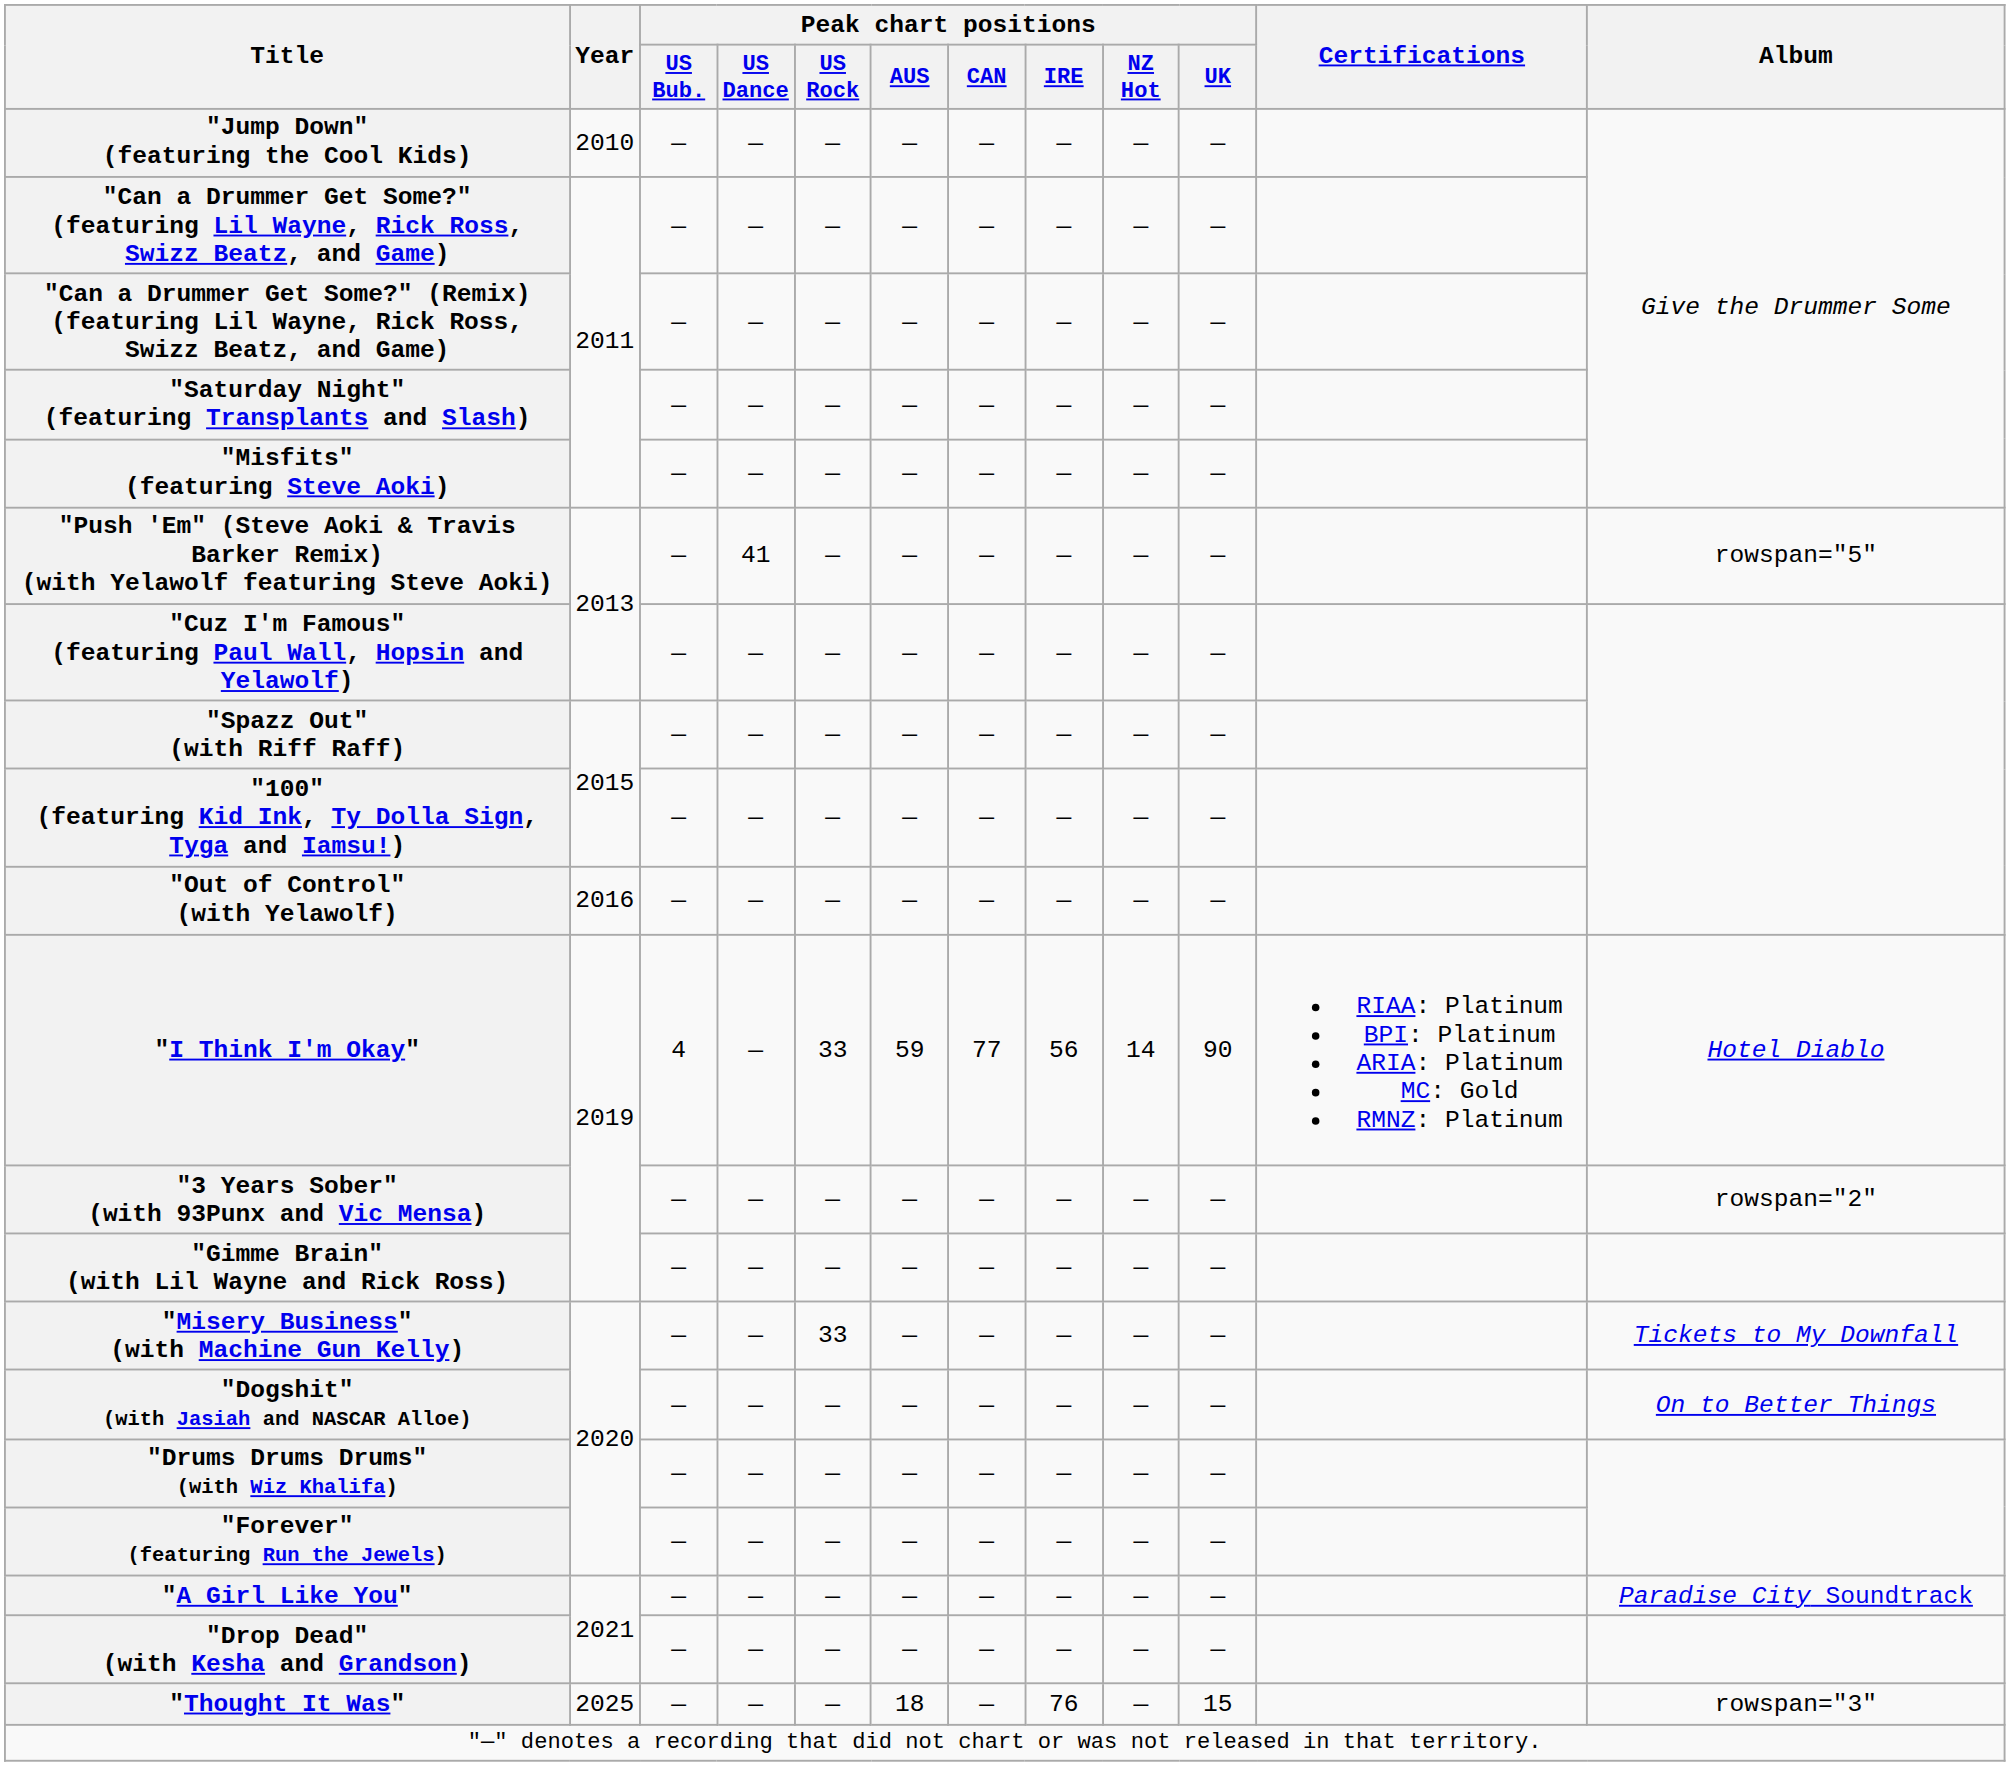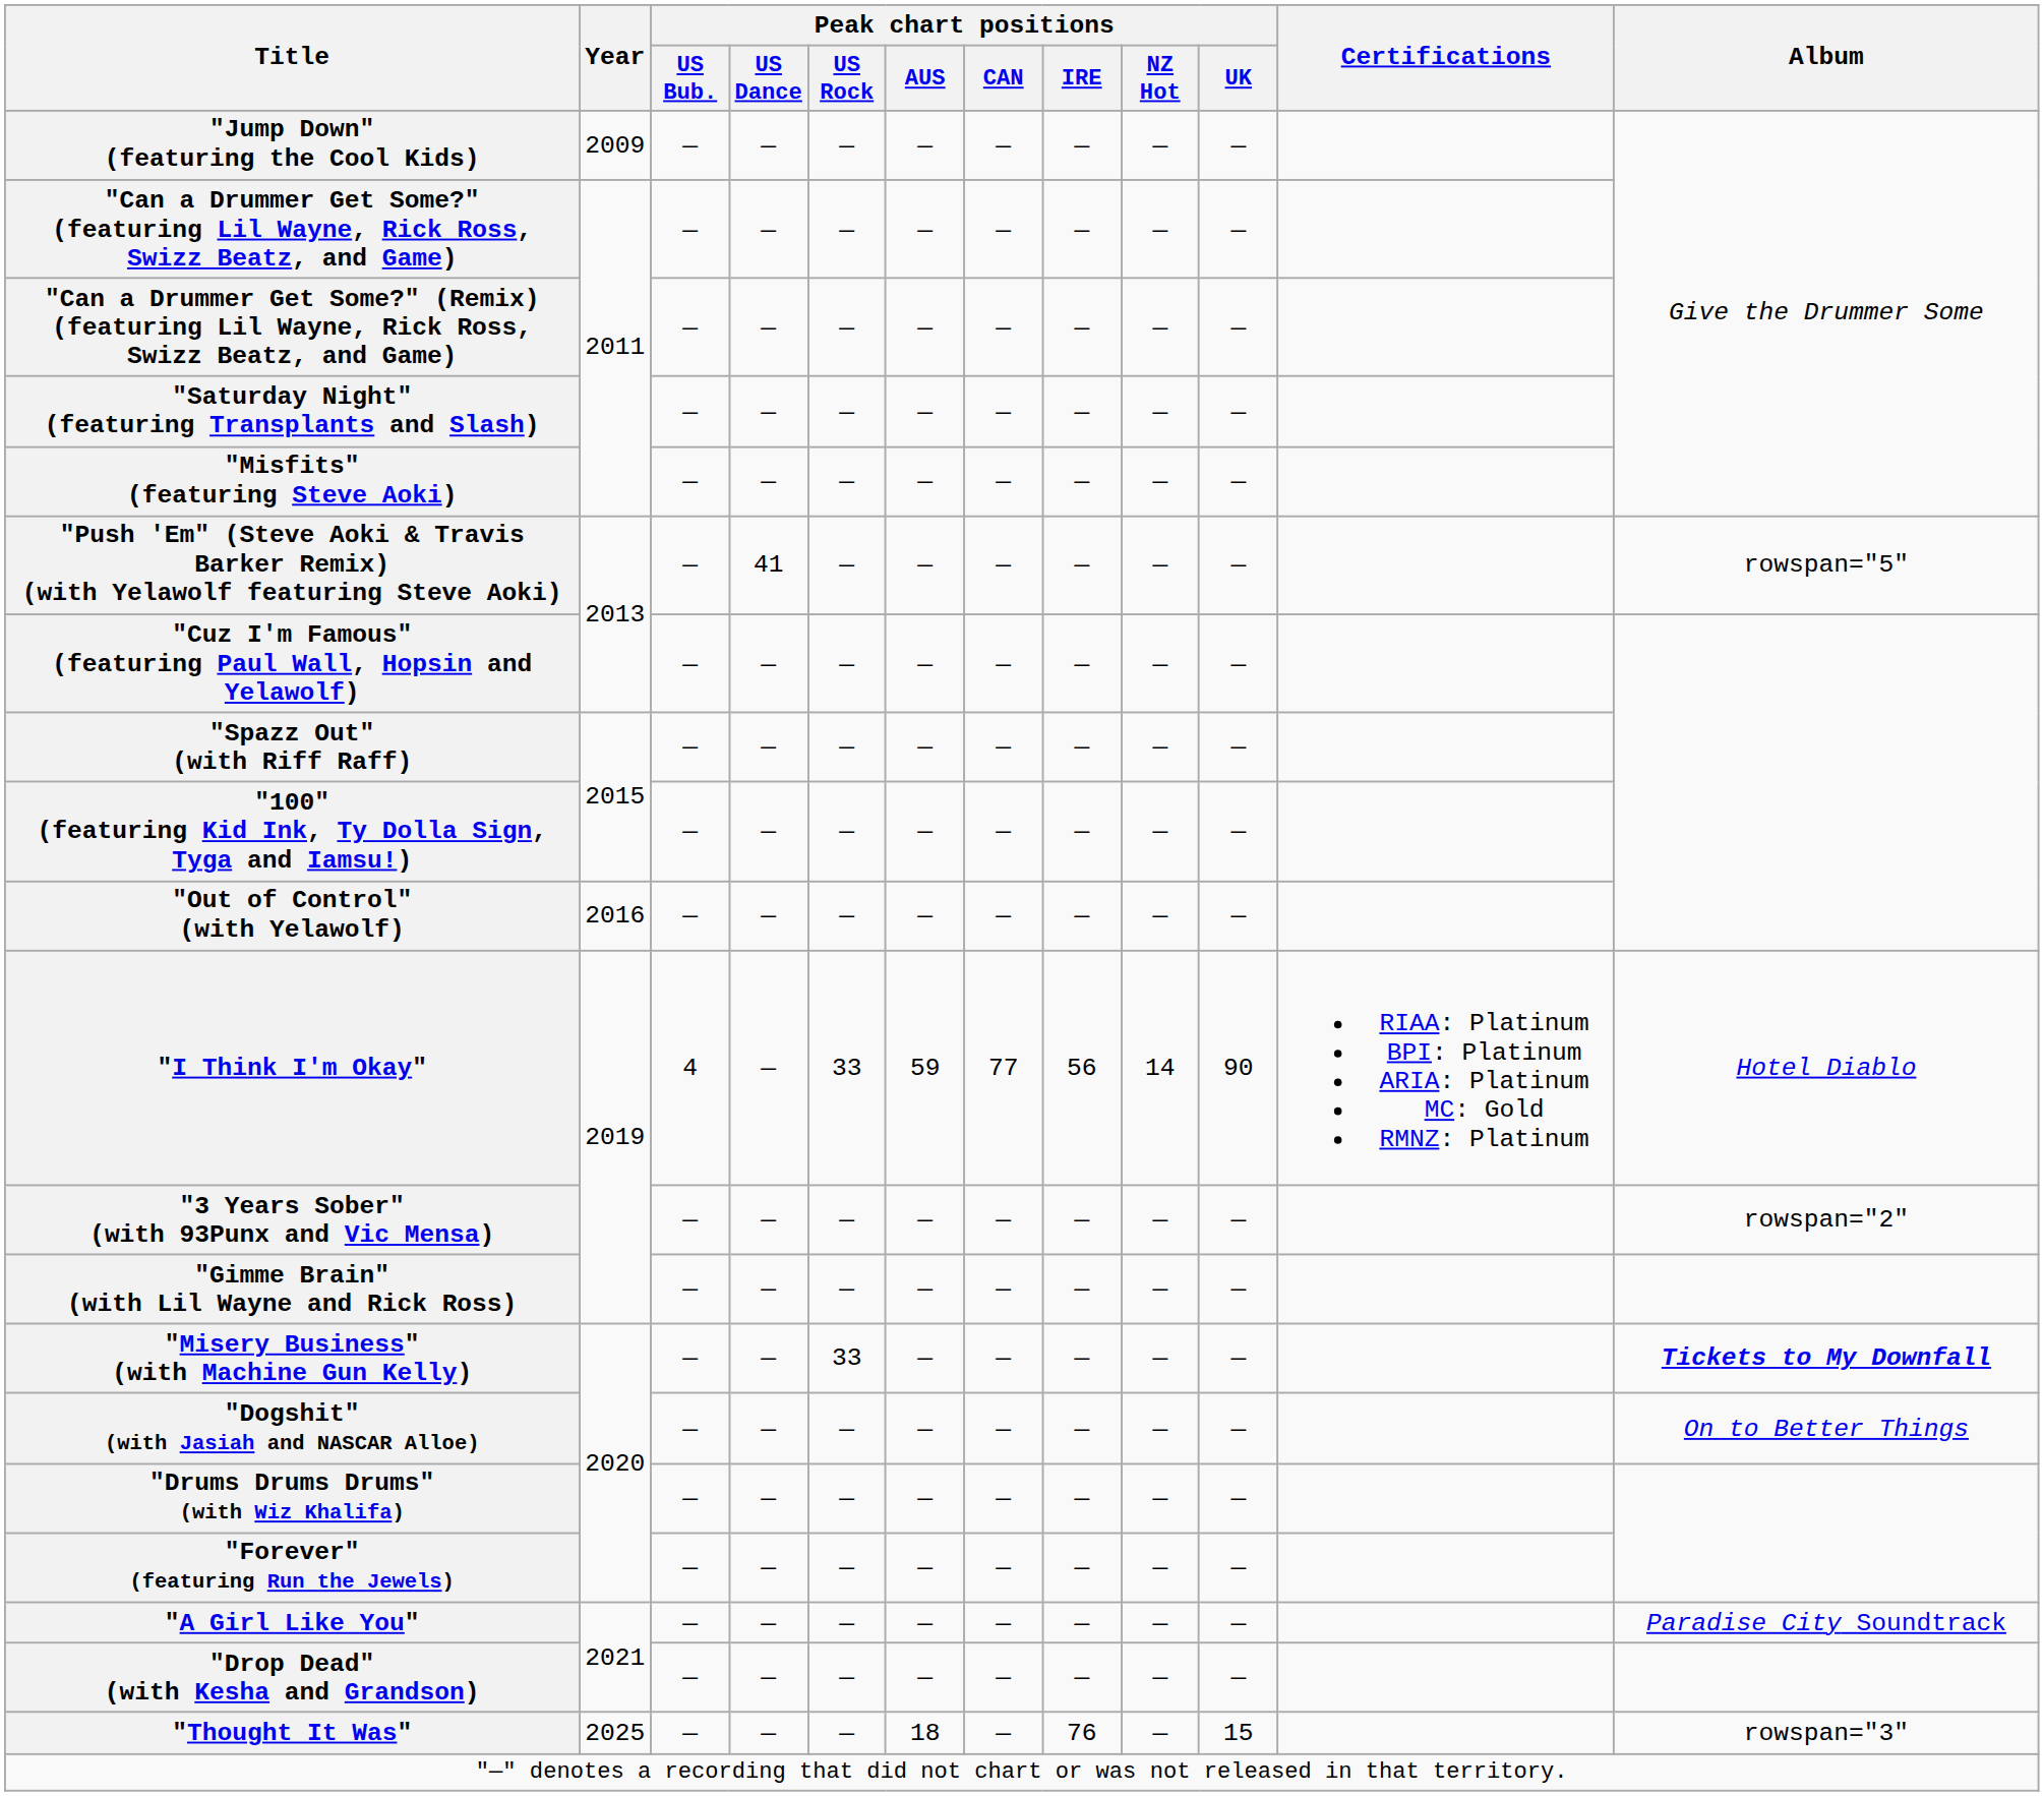"Jump Down" (featuring the Cool Kids) | Year: 2010 -> 2009
"Misery Business" (with Machine Gun Kelly) | Album: normal -> bold
